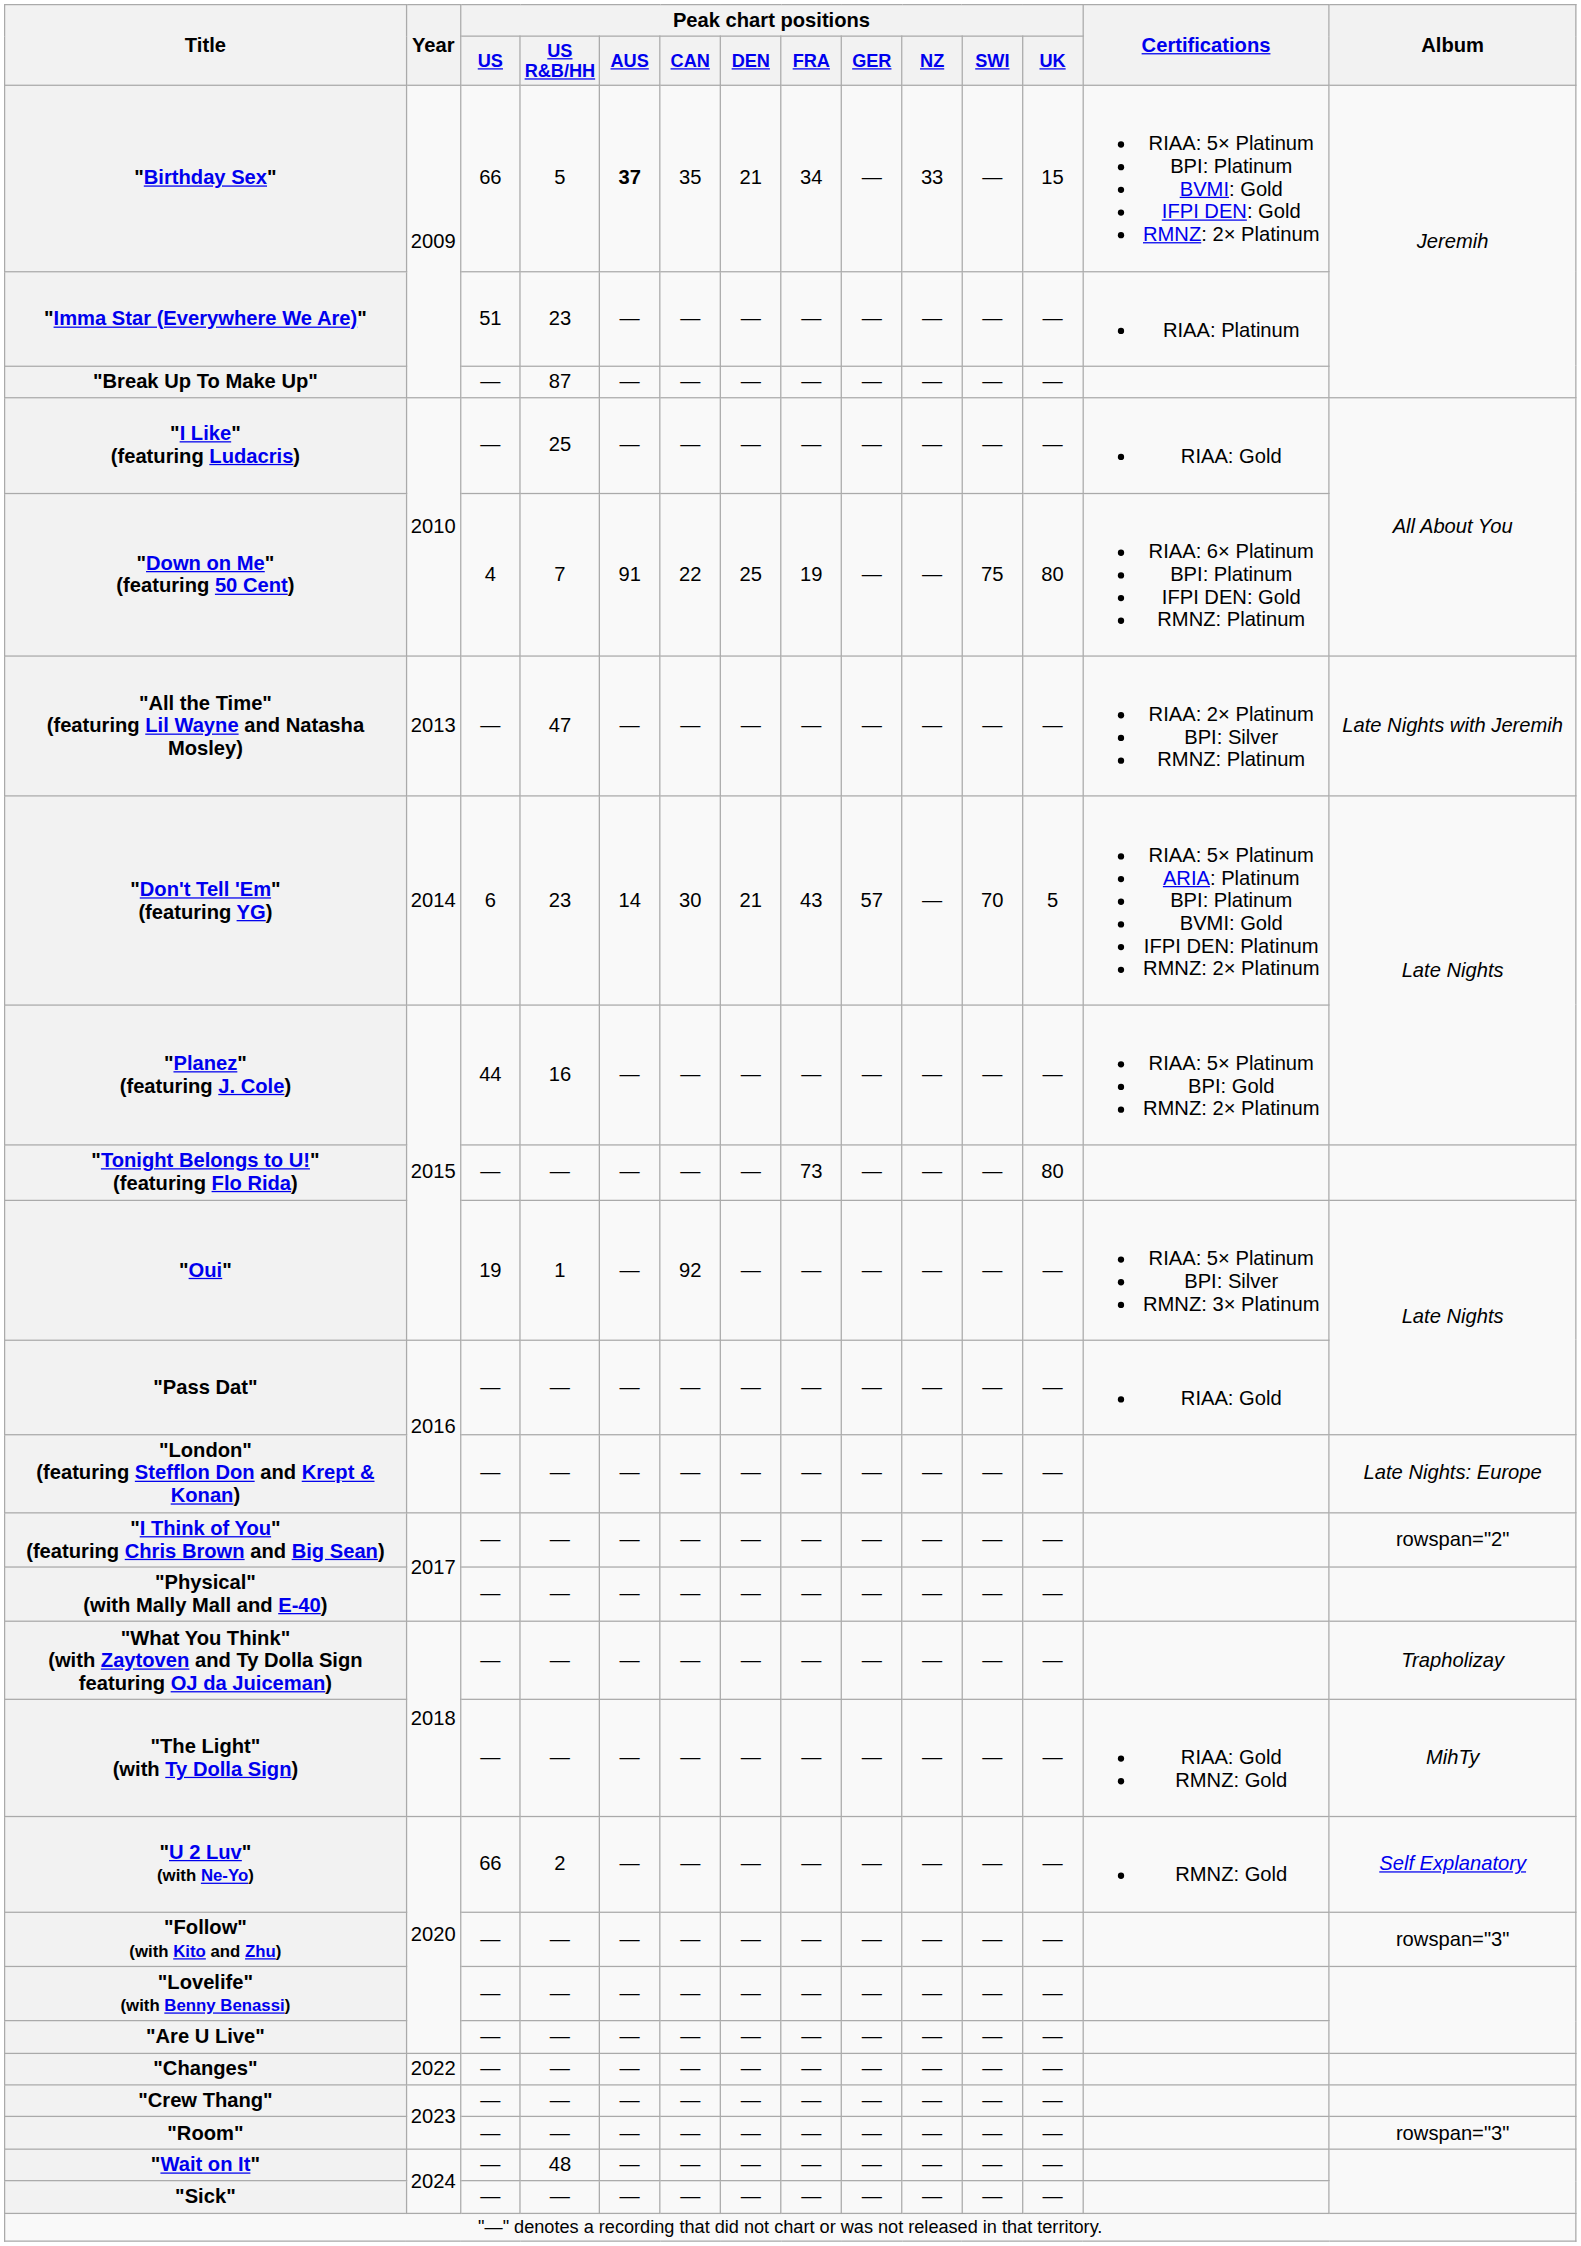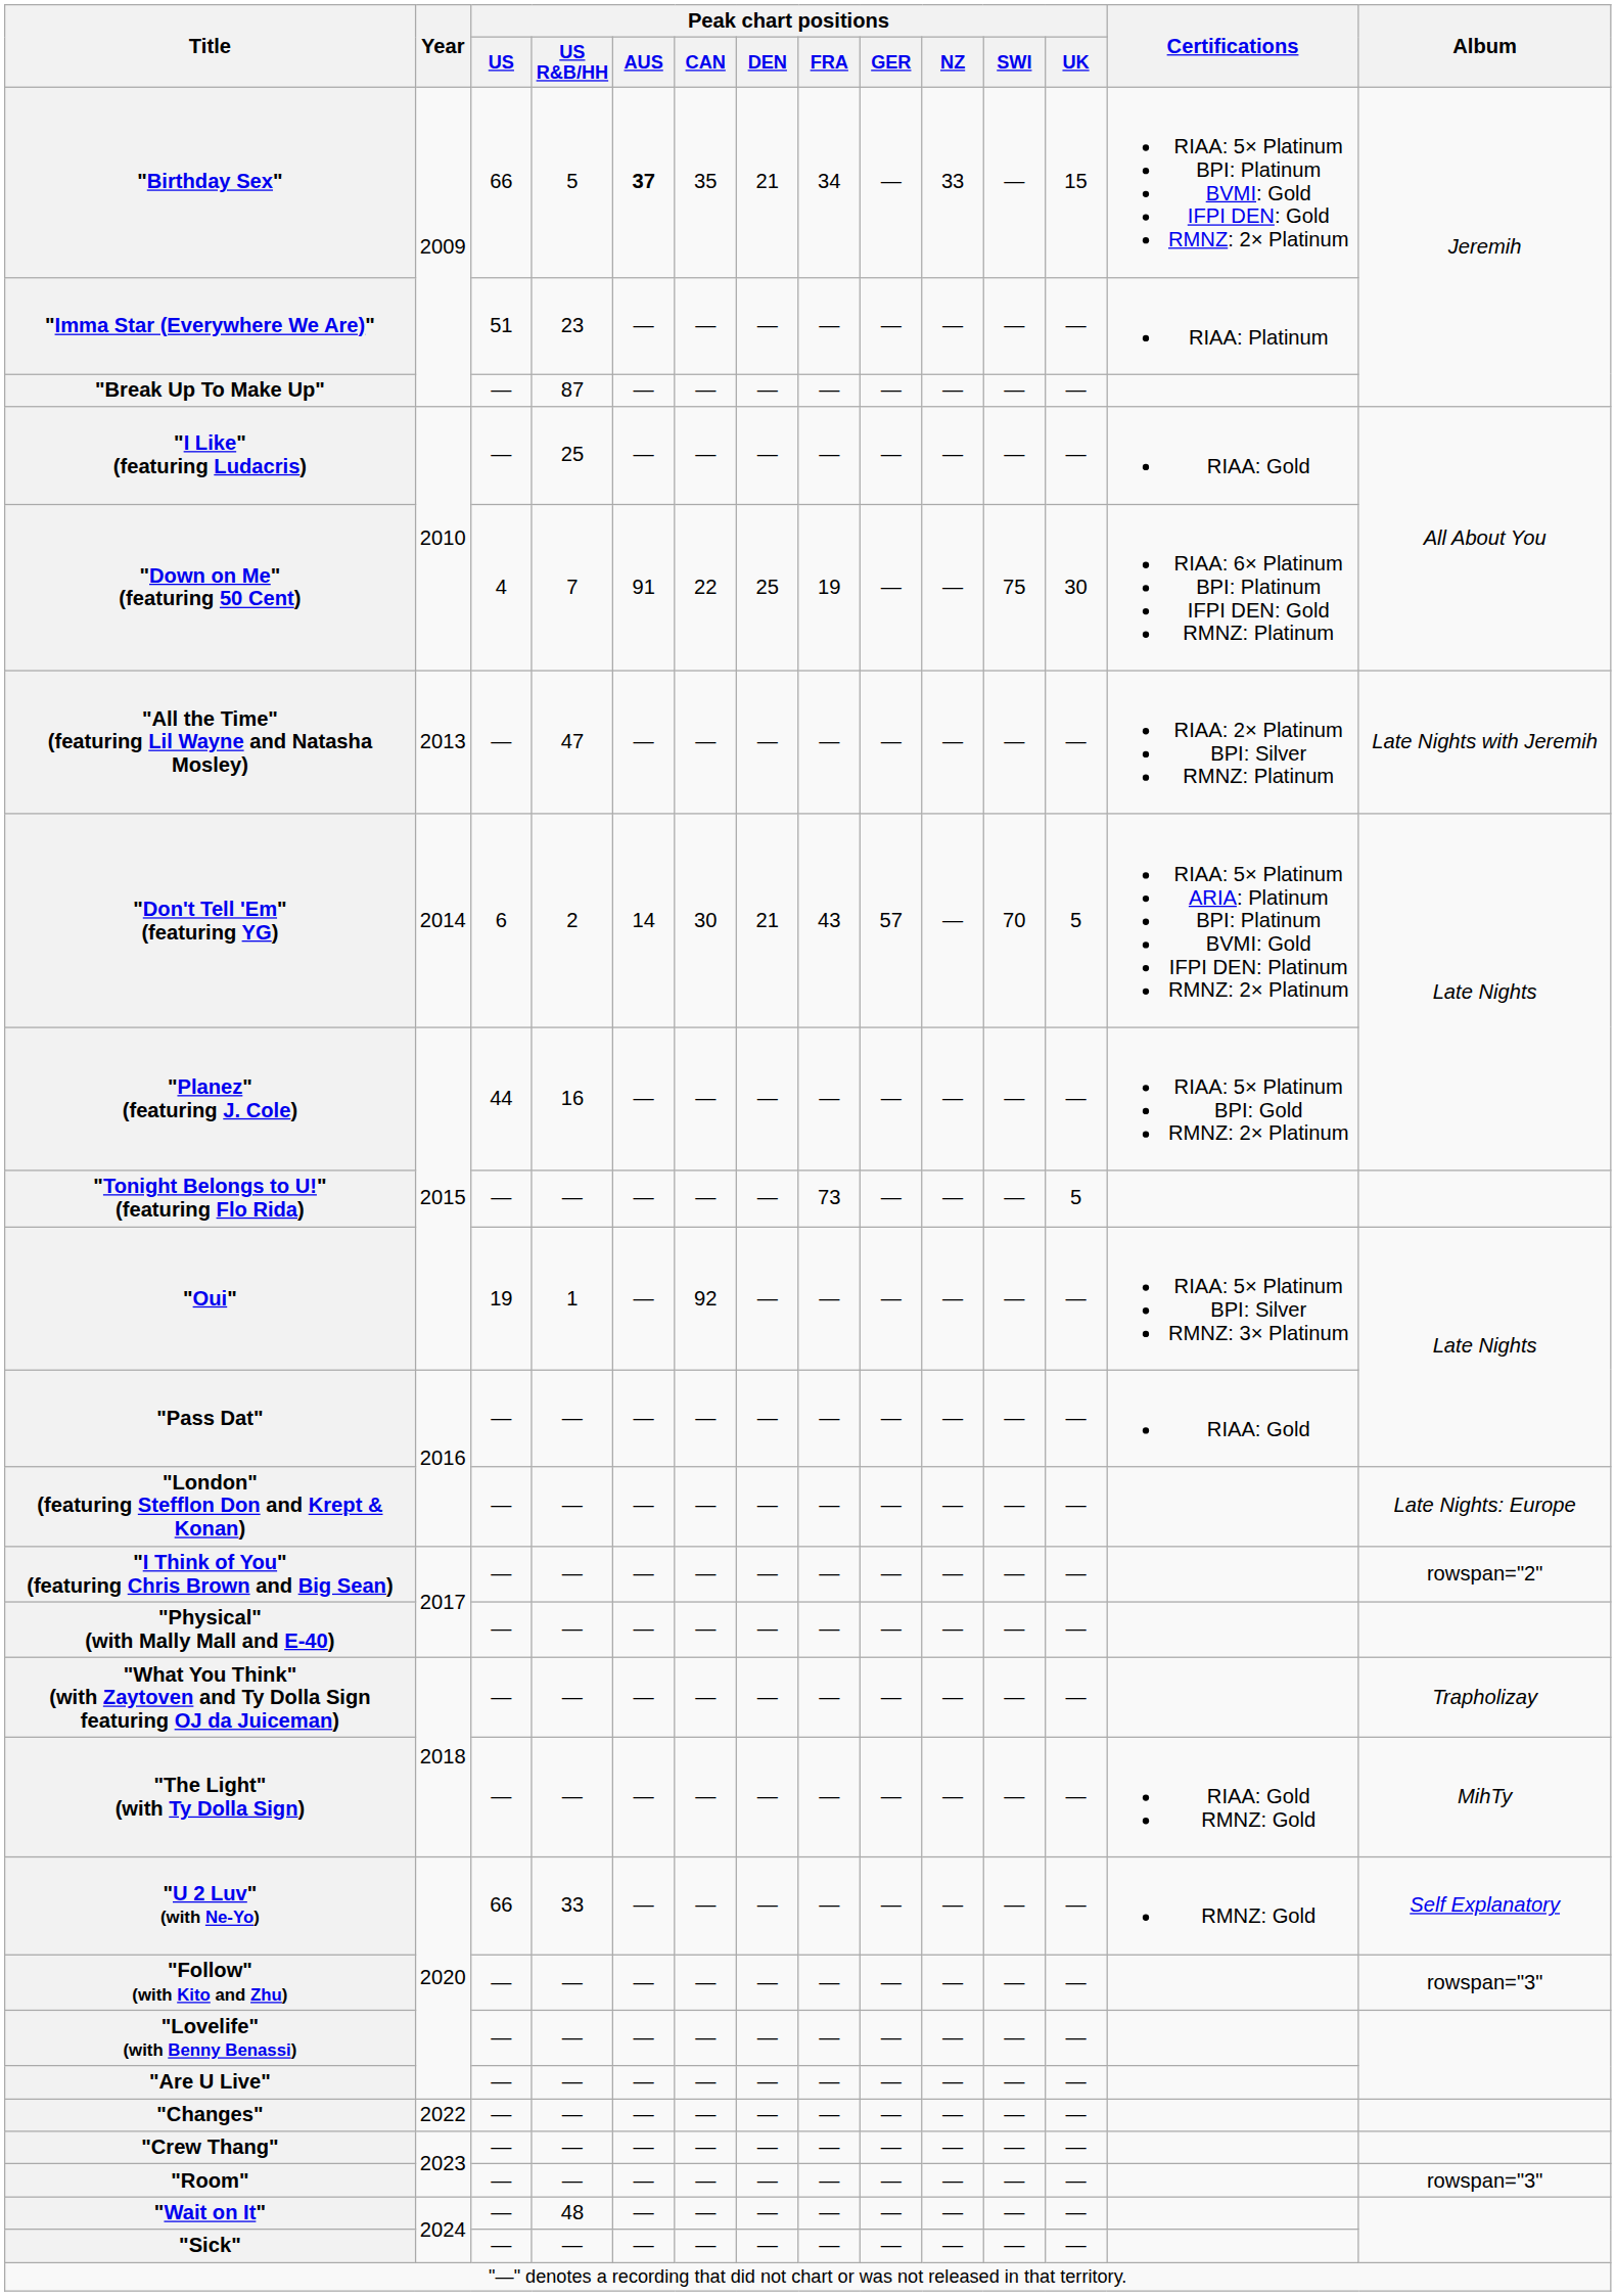"Down on Me" (featuring 50 Cent) | Peak chart positions / UK: 80 -> 30
"Don't Tell 'Em" (featuring YG) | Peak chart positions / US R&B/HH: 23 -> 2
"Tonight Belongs to U!" (featuring Flo Rida) | Peak chart positions / UK: 80 -> 5
"U 2 Luv" (with Ne-Yo) | Peak chart positions / US R&B/HH: 2 -> 33
